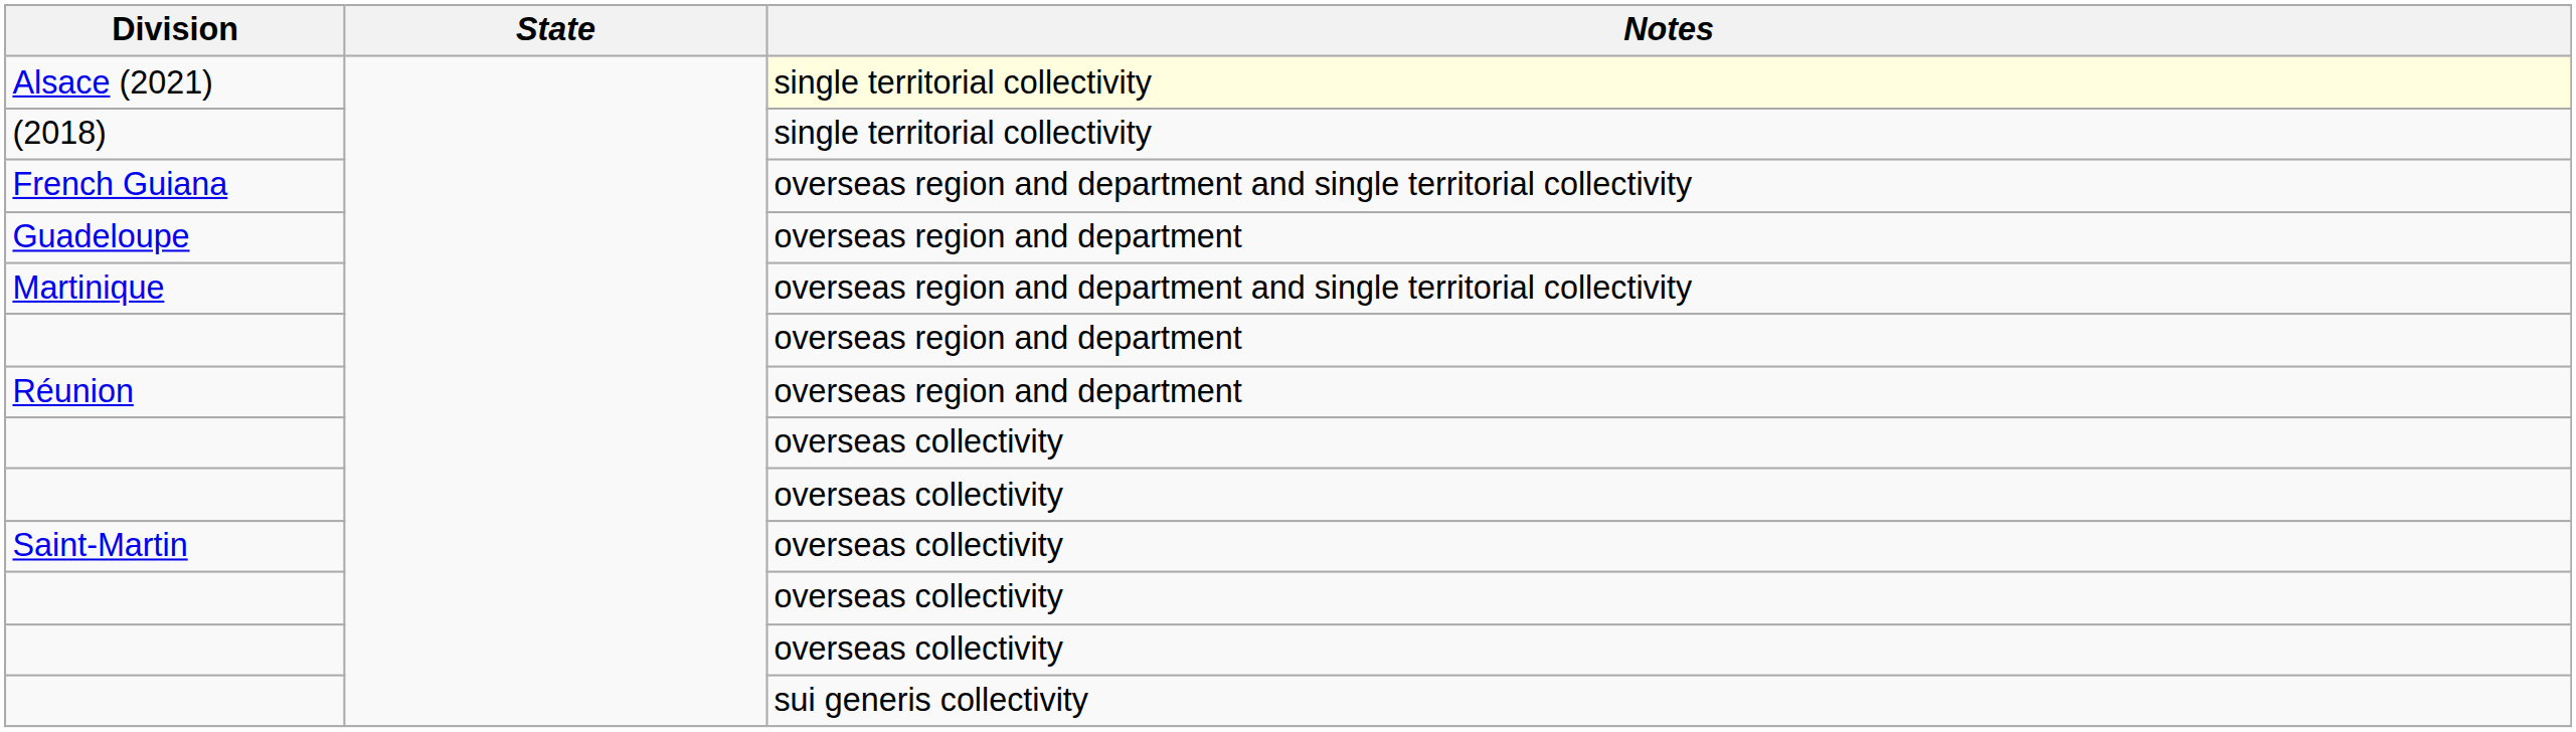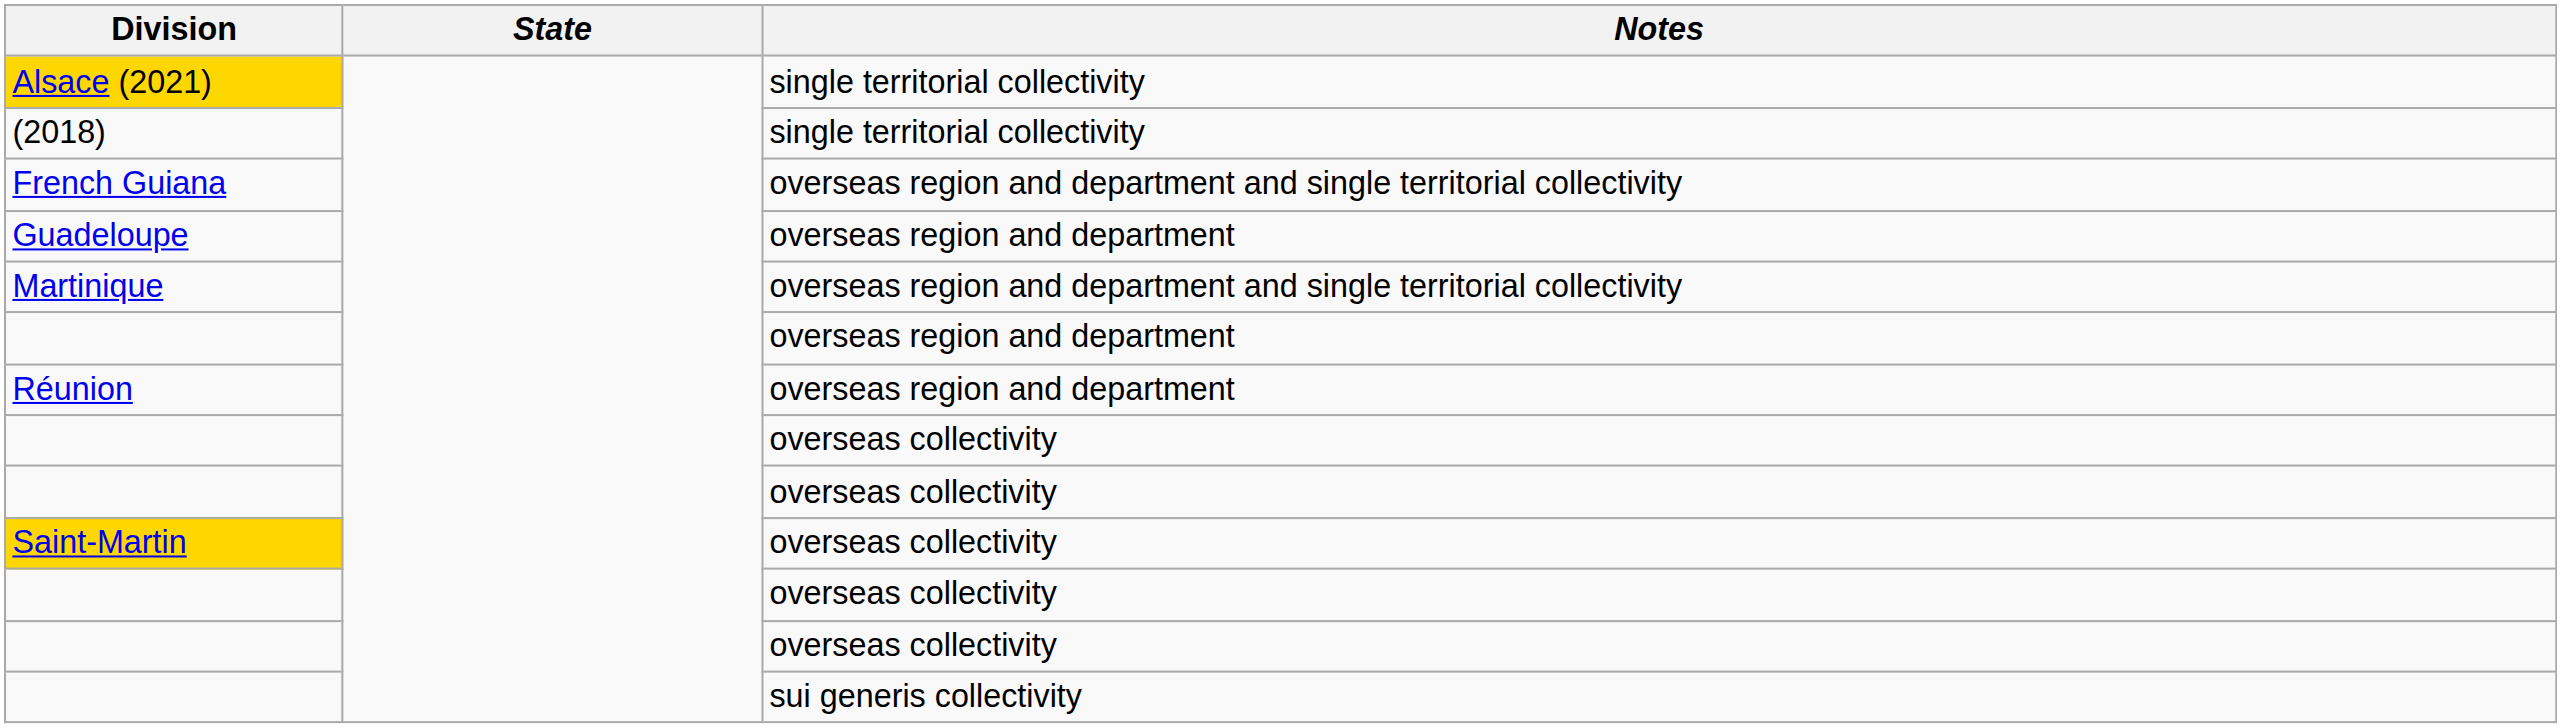Alsace (2021) | Division: no background -> gold background
Alsace (2021) | Notes: lightyellow background -> no background
Saint-Martin | Division: no background -> gold background
